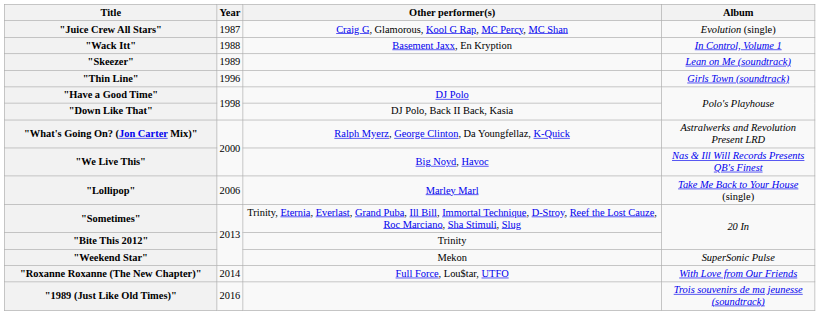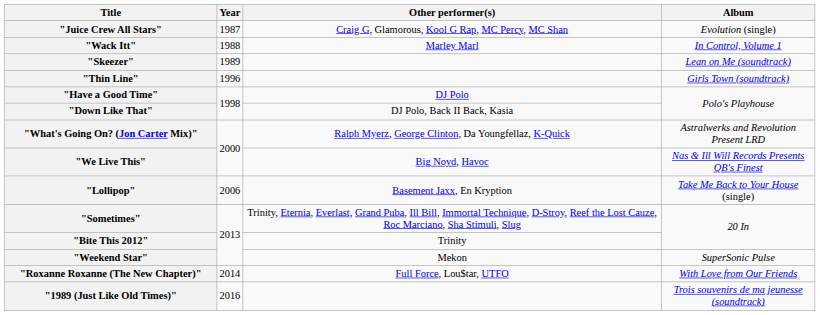"Wack Itt" | Other performer(s): Basement Jaxx, En Kryption -> Marley Marl
"Lollipop" | Other performer(s): Marley Marl -> Basement Jaxx, En Kryption
